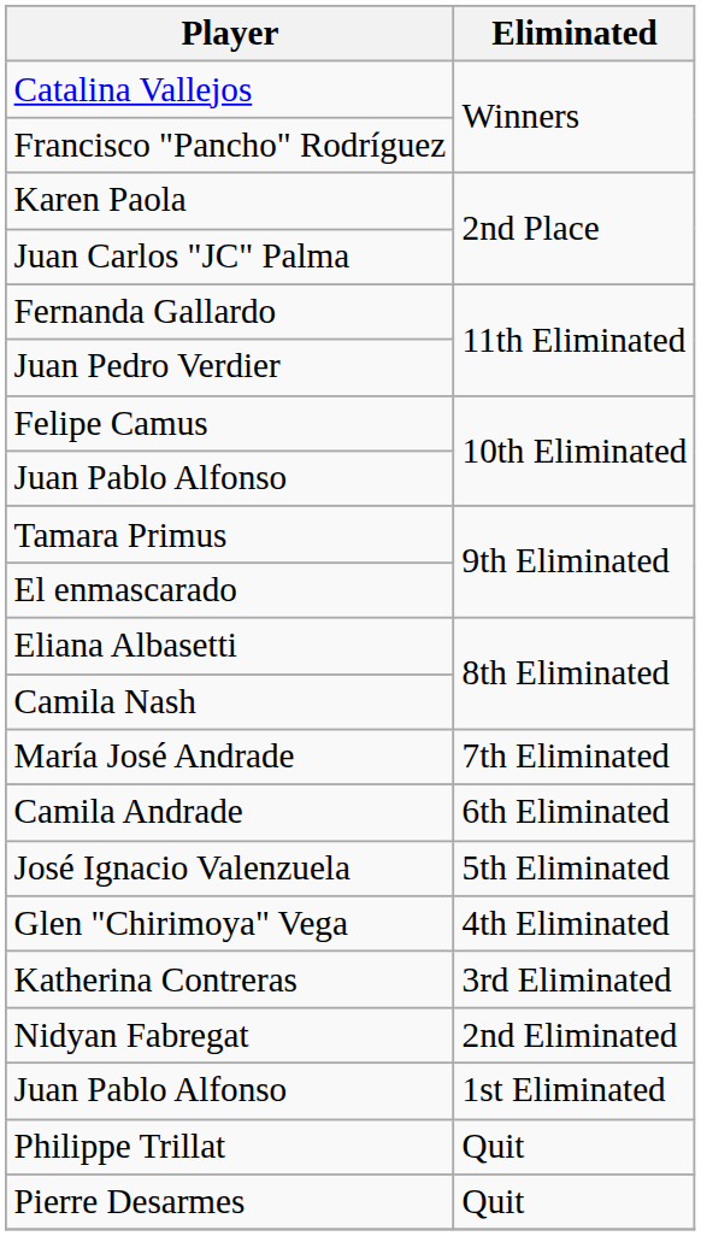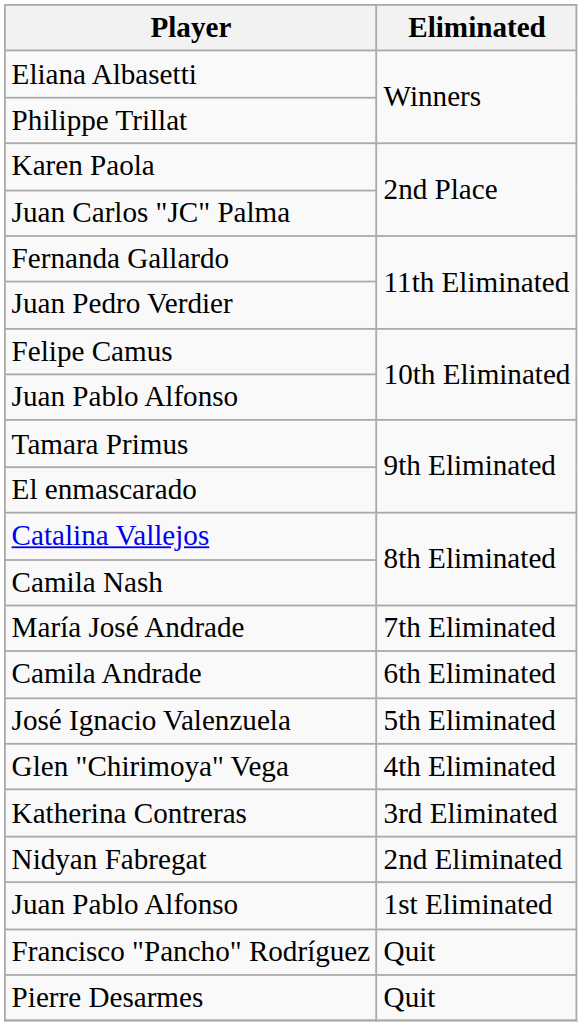row 2 | Player: Catalina Vallejos -> Eliana Albasetti
row 3 | Player: Francisco "Pancho" Rodríguez -> Philippe Trillat
row 12 | Player: Eliana Albasetti -> Catalina Vallejos
row 21 | Player: Philippe Trillat -> Francisco "Pancho" Rodríguez
